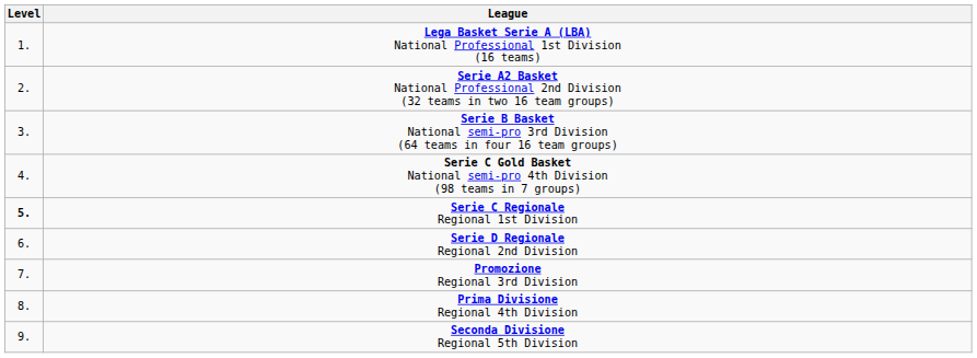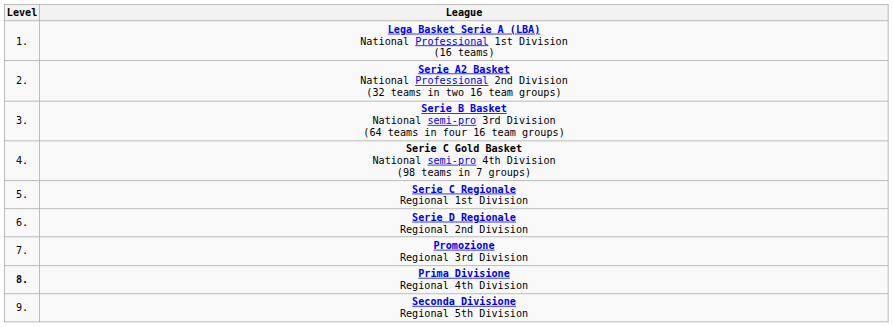Serie C Regionale Regional 1st Division | Level: bold -> normal
Prima Divisione Regional 4th Division | Level: normal -> bold
